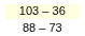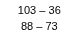103 – 36 | column 1: lightyellow background -> no background
